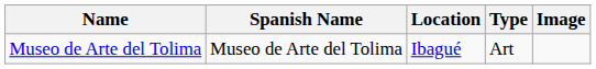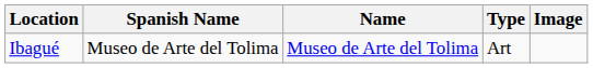columns swapped: Name <-> Location
